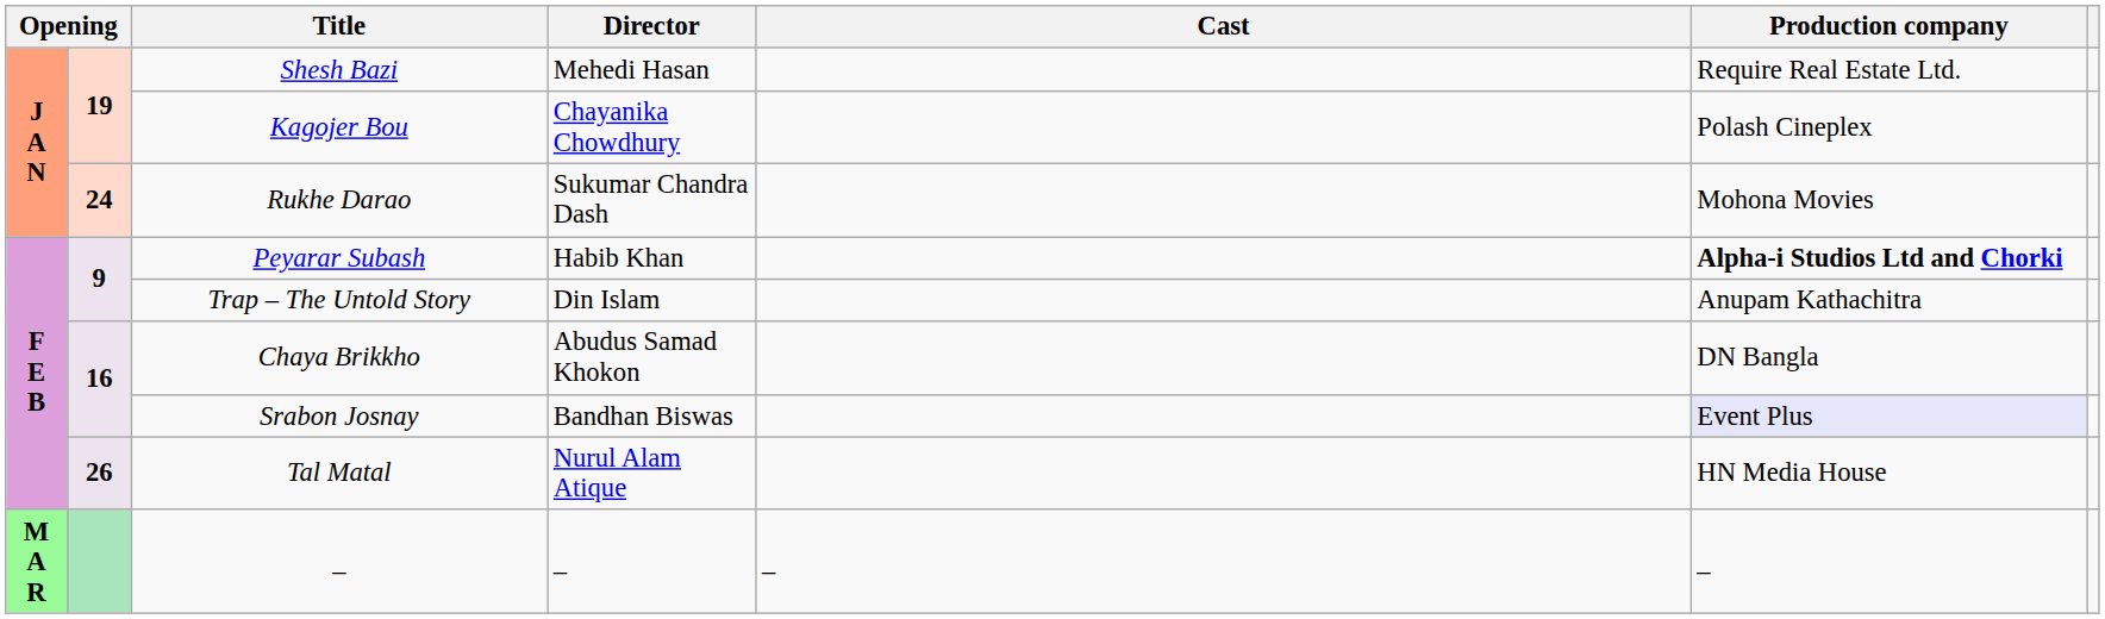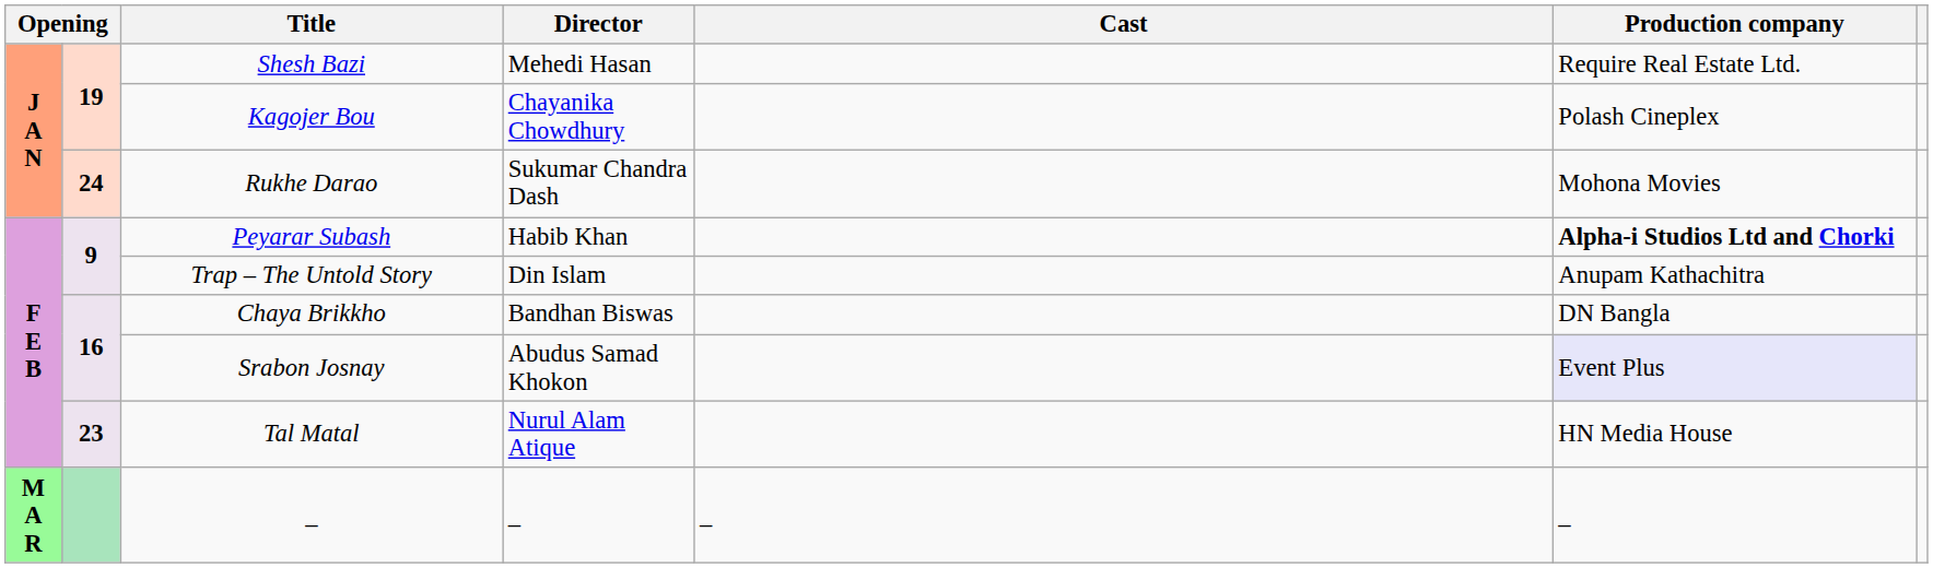Chaya Brikkho | Director: Abudus Samad Khokon -> Bandhan Biswas
Srabon Josnay | Director: Bandhan Biswas -> Abudus Samad Khokon
Tal Matal | column 2: 26 -> 23
